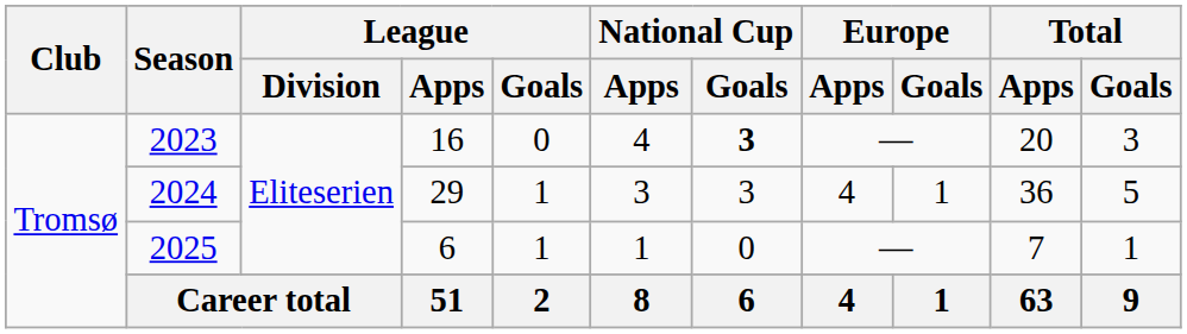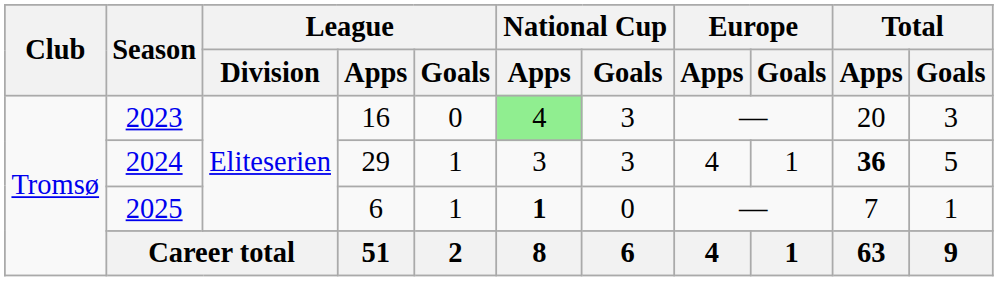2023 | National Cup / Apps: no background -> lightgreen background
2023 | National Cup / Goals: bold -> normal
2024 | Total / Apps: normal -> bold
2025 | National Cup / Apps: normal -> bold
